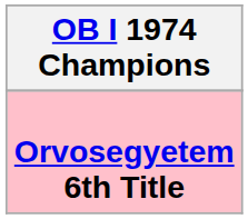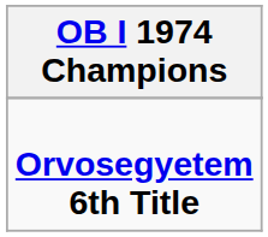row 2 | column 1: pink background -> no background
